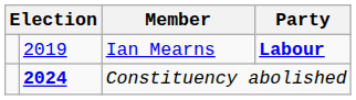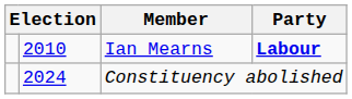Ian Mearns | column 2: 2019 -> 2010
Constituency abolished | column 2: bold -> normal
